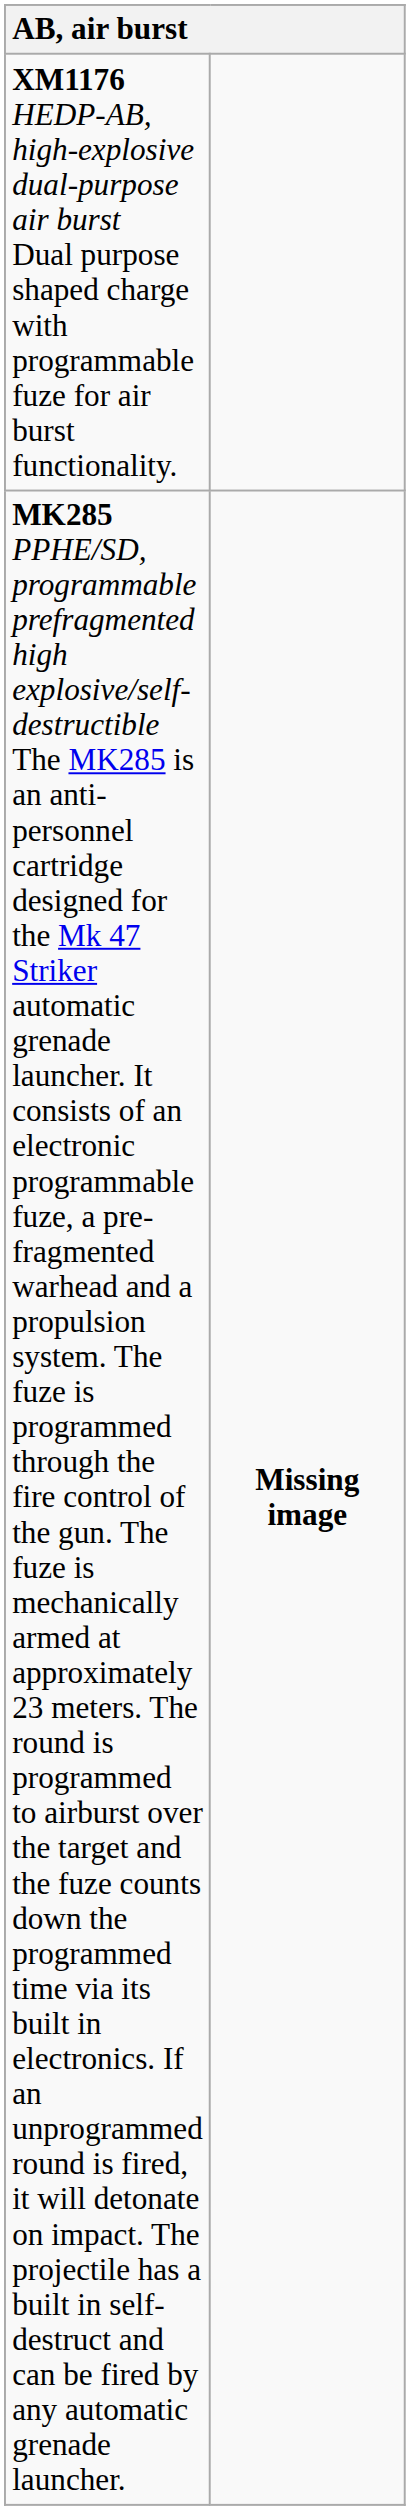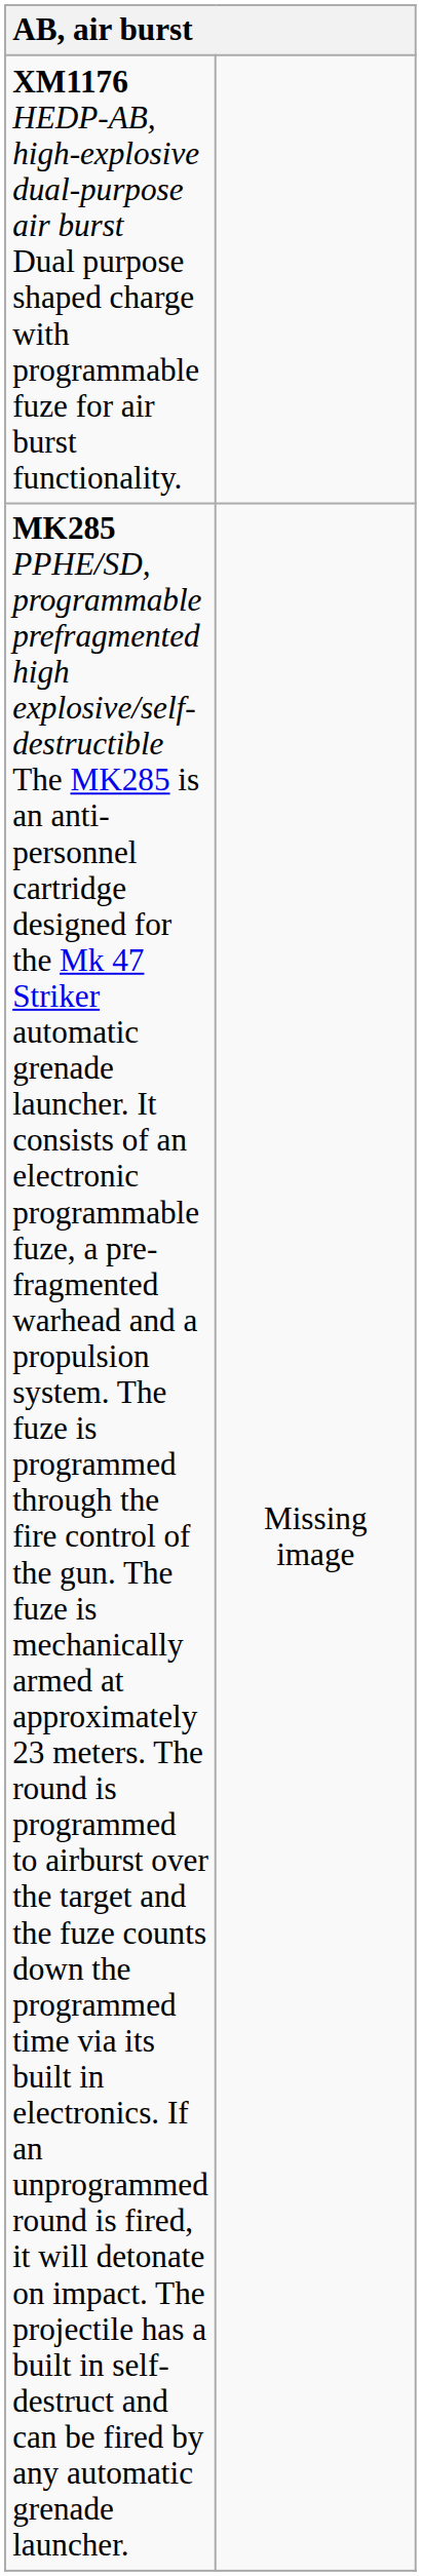row 3 | column 2: bold -> normal
